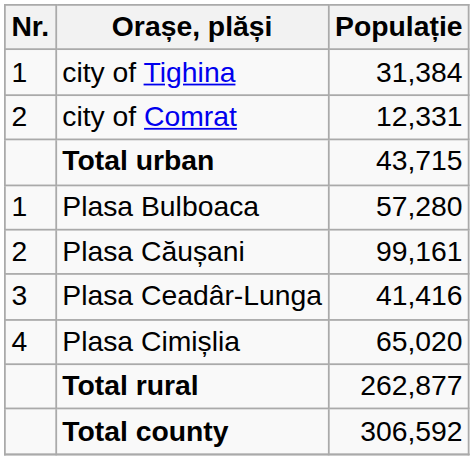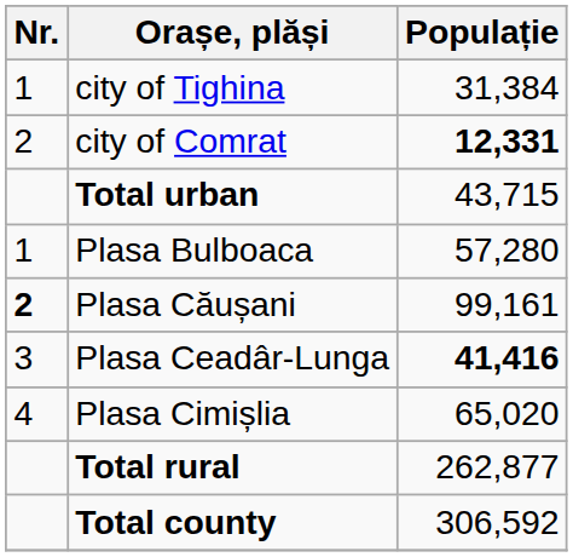city of Comrat | Populație: normal -> bold
Plasa Căușani | Nr.: normal -> bold
Plasa Ceadâr-Lunga | Populație: normal -> bold
